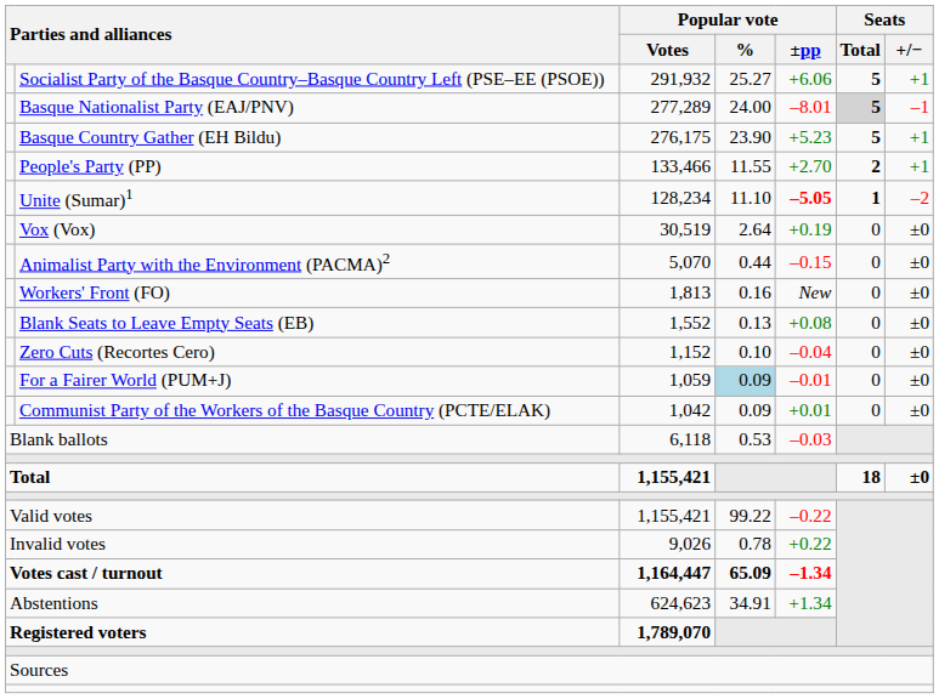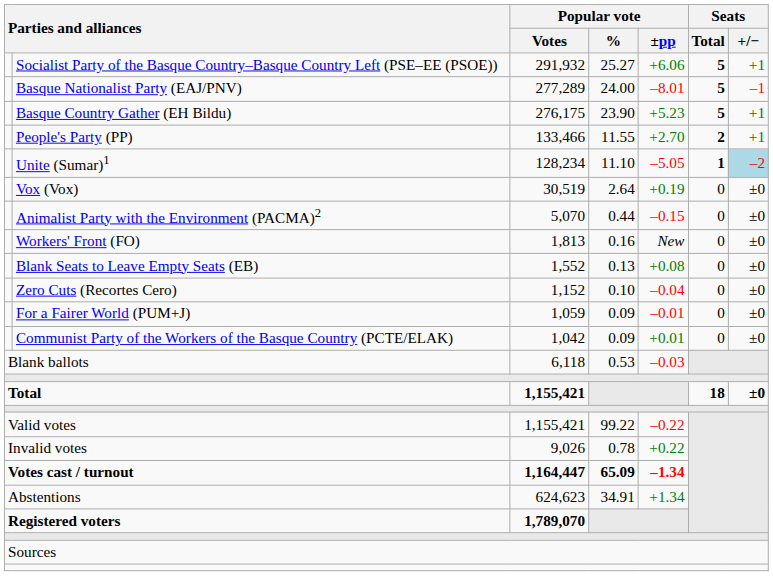Basque Nationalist Party (EAJ/PNV) | Seats / Total: lightgrey background -> no background
Unite (Sumar)1 | Popular vote / ±pp: bold -> normal
Unite (Sumar)1 | Seats / +/−: no background -> lightblue background
For a Fairer World (PUM+J) | Popular vote / %: lightblue background -> no background
